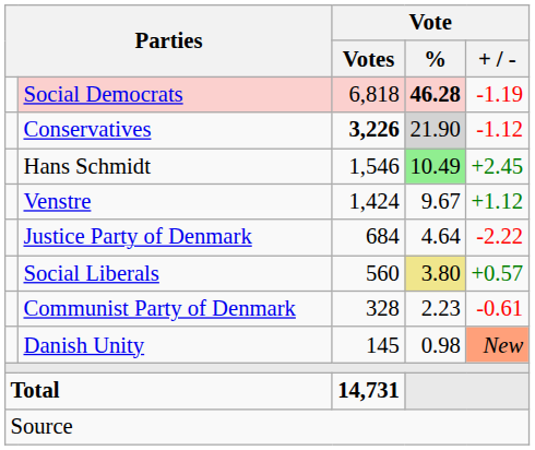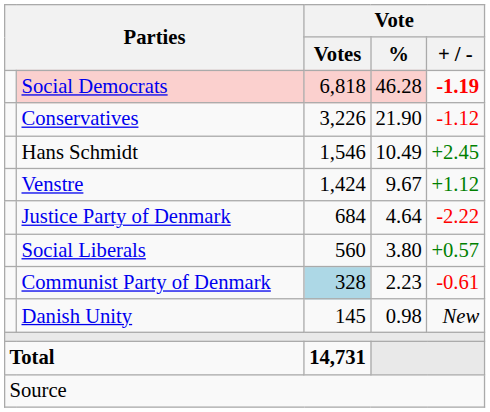Social Democrats | Vote / %: bold -> normal
Social Democrats | Vote / + / -: normal -> bold
Conservatives | Vote / Votes: bold -> normal
Conservatives | Vote / %: lightgrey background -> no background
Hans Schmidt | Vote / %: lightgreen background -> no background
Social Liberals | Vote / %: khaki background -> no background
Communist Party of Denmark | Vote / Votes: no background -> lightblue background
Danish Unity | Vote / + / -: lightsalmon background -> no background
